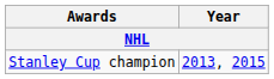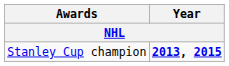Stanley Cup champion | Year: normal -> bold
